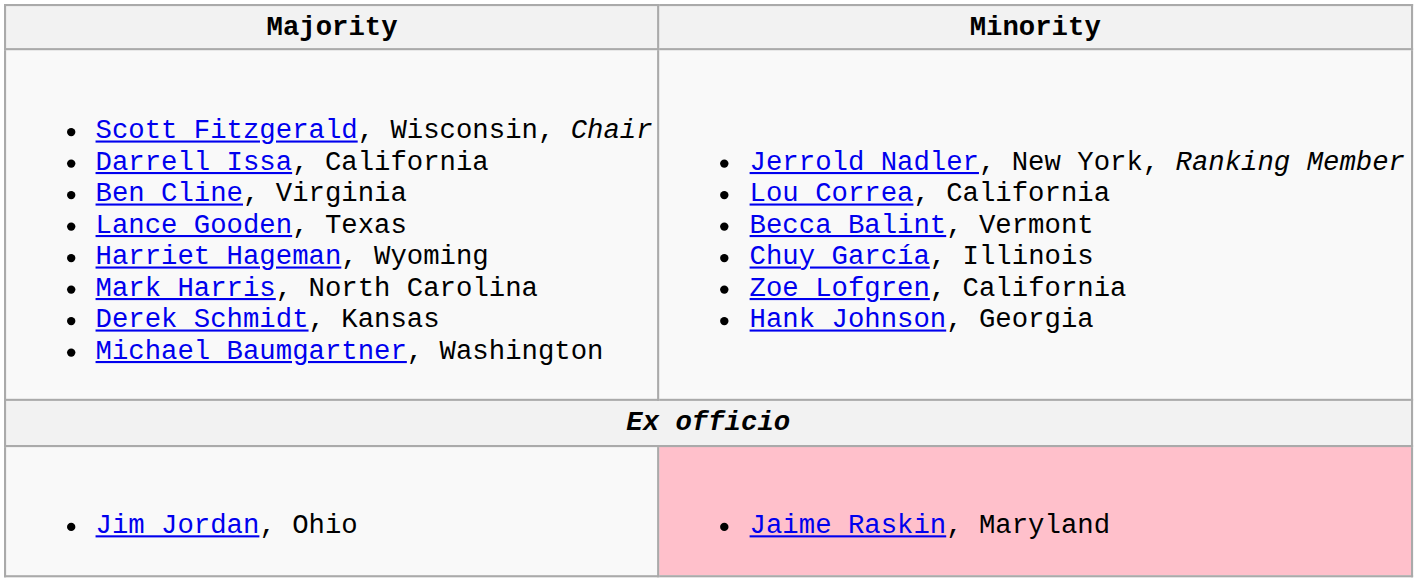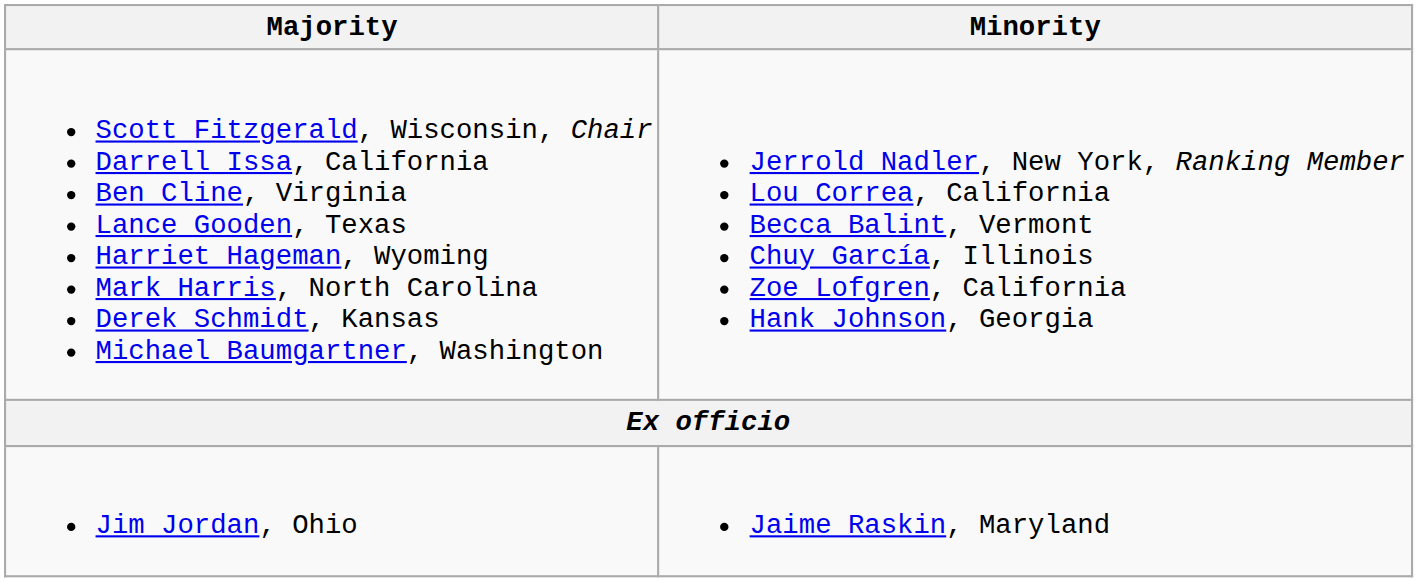Jim Jordan, Ohio | Minority: pink background -> no background
